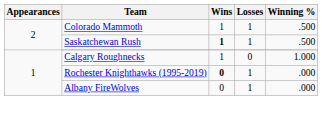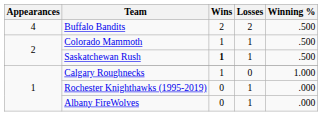+ row: 4 | Buffalo Bandits | 2 | 2 | .500
Rochester Knighthawks (1995-2019) | Wins: bold -> normal
